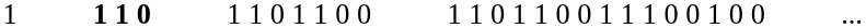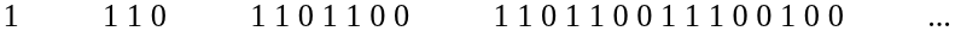1 | column 2: bold -> normal
